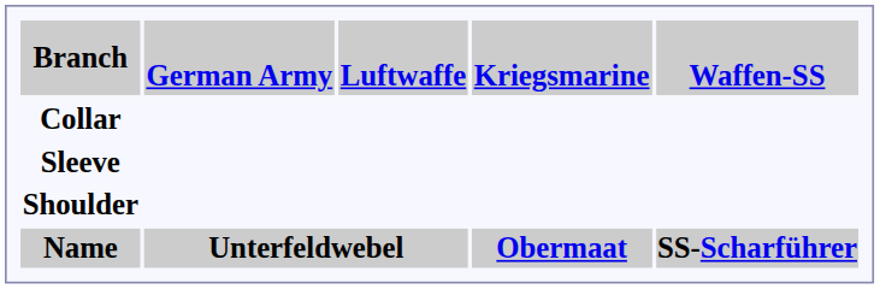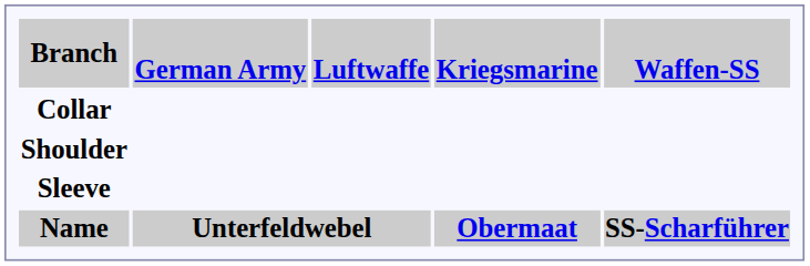rows swapped: Shoulder <-> Sleeve
